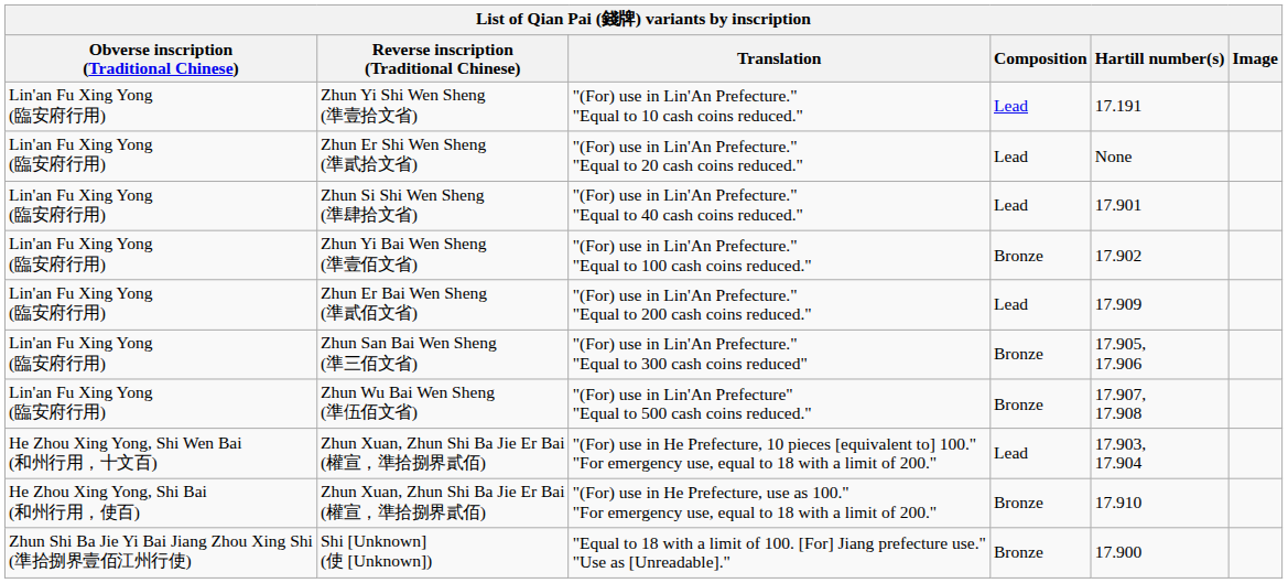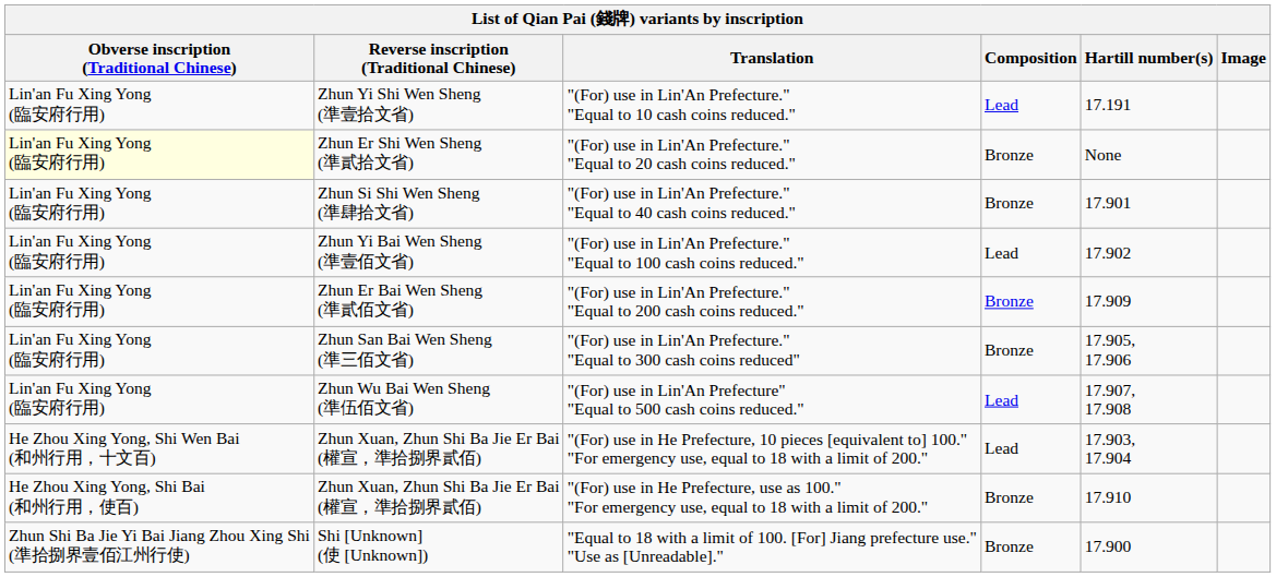row 4 | Obverse inscription (Traditional Chinese): no background -> lightyellow background
row 4 | Composition: Lead -> Bronze
row 5 | Composition: Lead -> Bronze
row 6 | Composition: Bronze -> Lead
row 7 | Composition: Lead -> Bronze
row 9 | Composition: Bronze -> Lead
